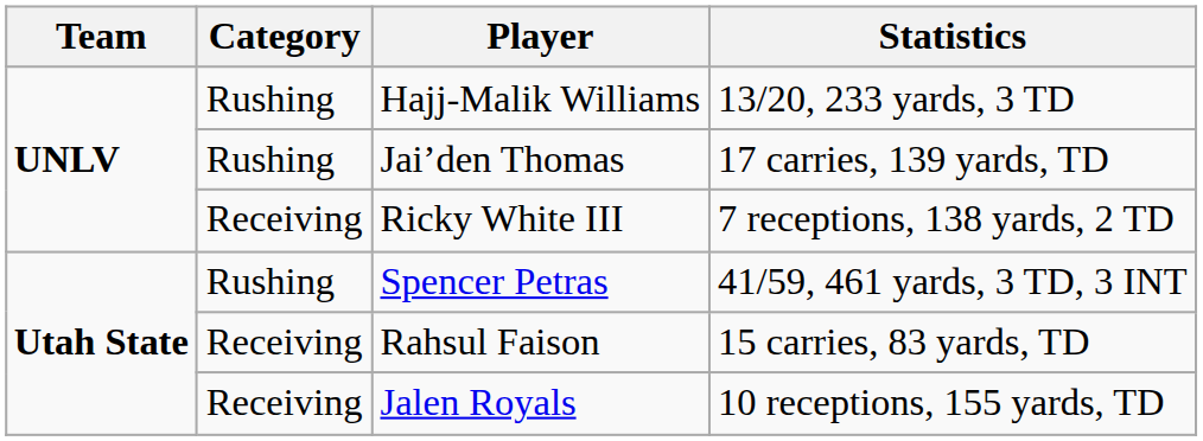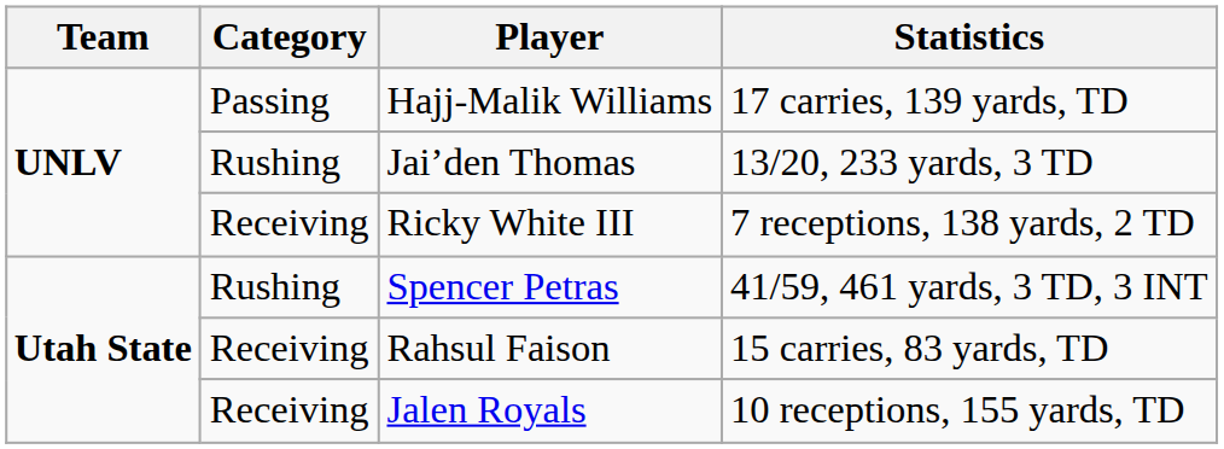Hajj-Malik Williams | Category: Rushing -> Passing
Hajj-Malik Williams | Statistics: 13/20, 233 yards, 3 TD -> 17 carries, 139 yards, TD
Jai’den Thomas | Statistics: 17 carries, 139 yards, TD -> 13/20, 233 yards, 3 TD
